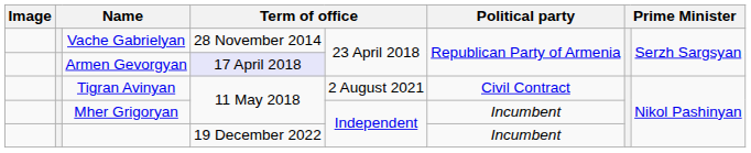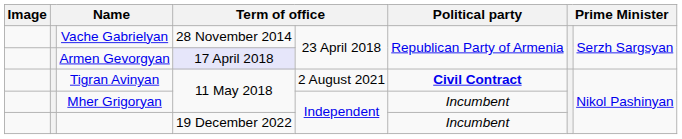Tigran Avinyan | Political party: normal -> bold
